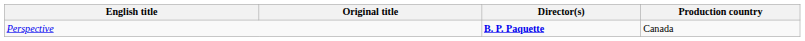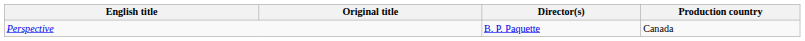Perspective | Director(s): bold -> normal
